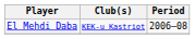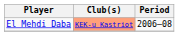El Mehdi Daba | Club(s): no background -> lightsalmon background
